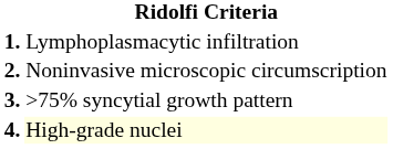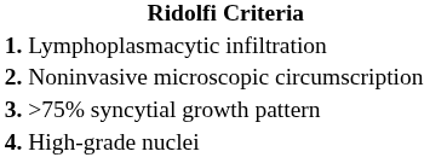4. | Ridolfi Criteria: lightyellow background -> no background
